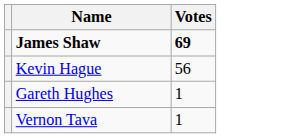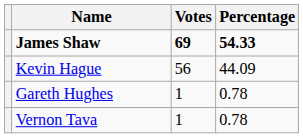+ column: Percentage | 54.33 | 44.09 | 0.78 | 0.78
